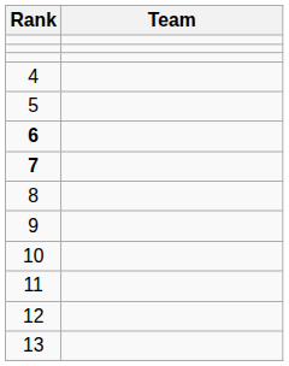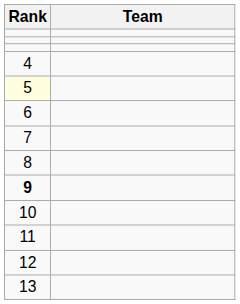row 6 | Rank: no background -> lightyellow background
row 7 | Rank: bold -> normal
row 8 | Rank: bold -> normal
row 10 | Rank: normal -> bold
